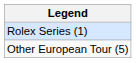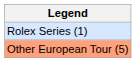row 3 | column 1: no background -> lightsalmon background
